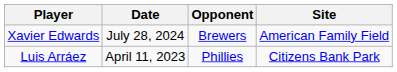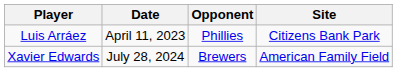rows swapped: Luis Arráez <-> Xavier Edwards
